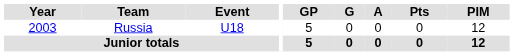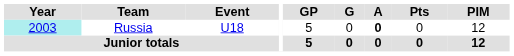Russia | Year: no background -> paleturquoise background
Russia | A: normal -> bold
